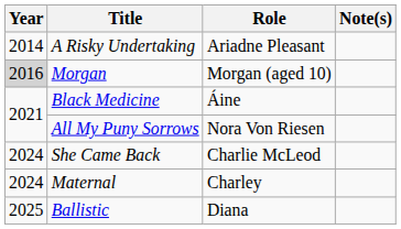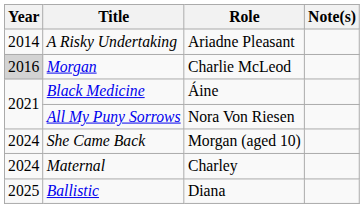Morgan | Role: Morgan (aged 10) -> Charlie McLeod
She Came Back | Role: Charlie McLeod -> Morgan (aged 10)
